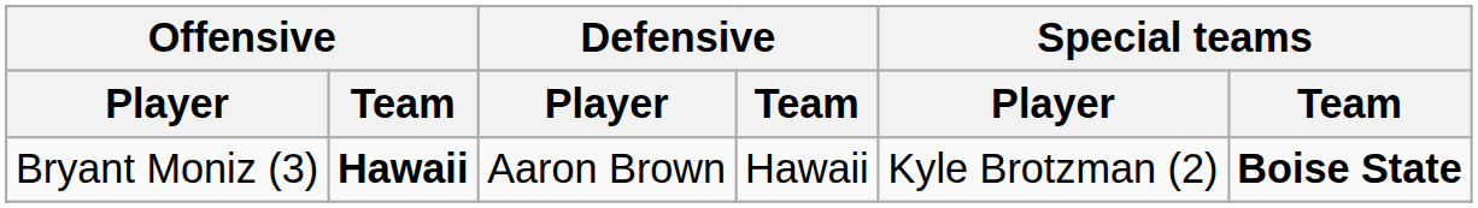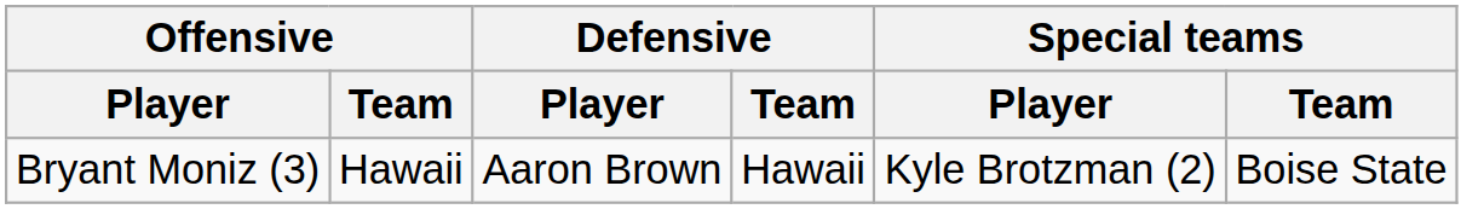Bryant Moniz (3) | Offensive / Team: bold -> normal
Bryant Moniz (3) | Special teams / Team: bold -> normal
